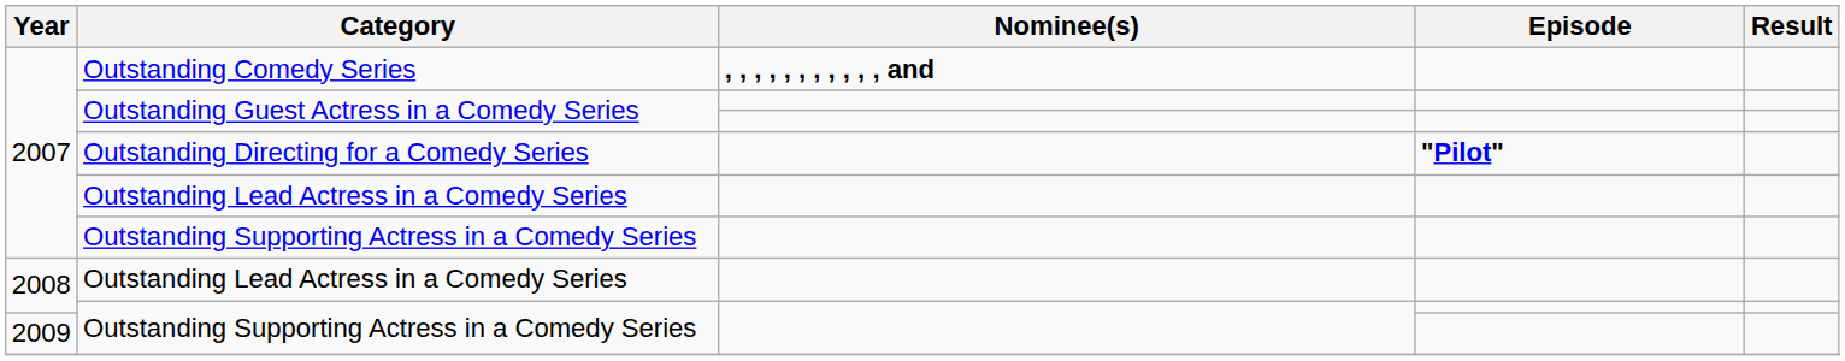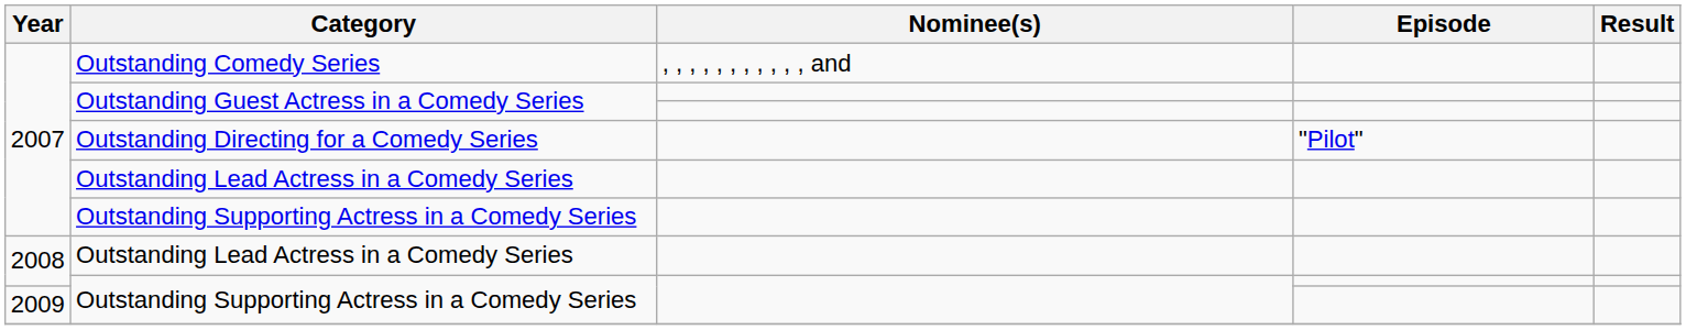Outstanding Comedy Series | Nominee(s): bold -> normal
Outstanding Directing for a Comedy Series | Episode: bold -> normal
